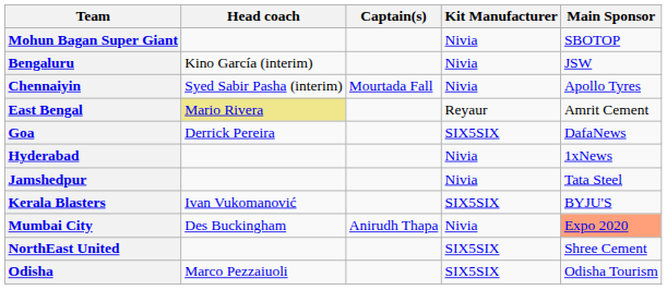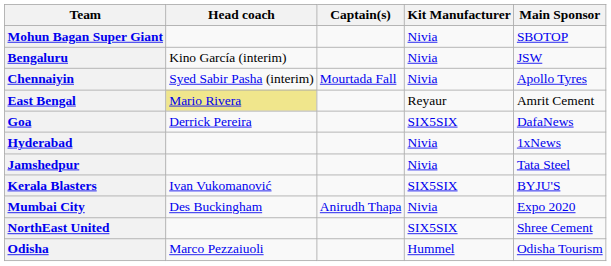Mumbai City | Main Sponsor: lightsalmon background -> no background
Odisha | Kit Manufacturer: SIX5SIX -> Hummel
